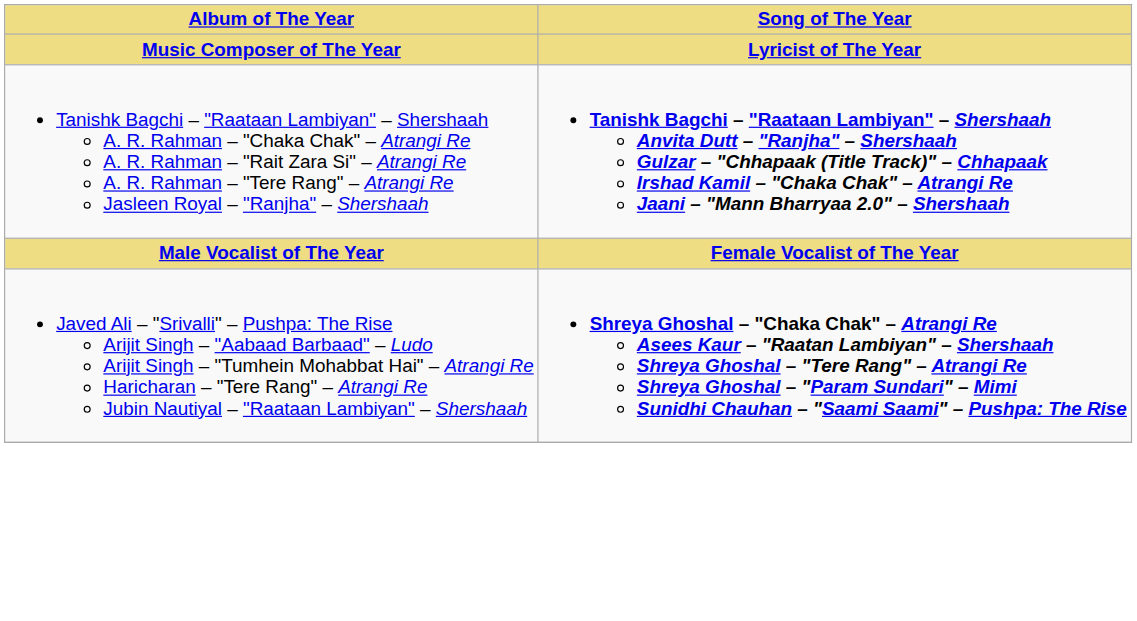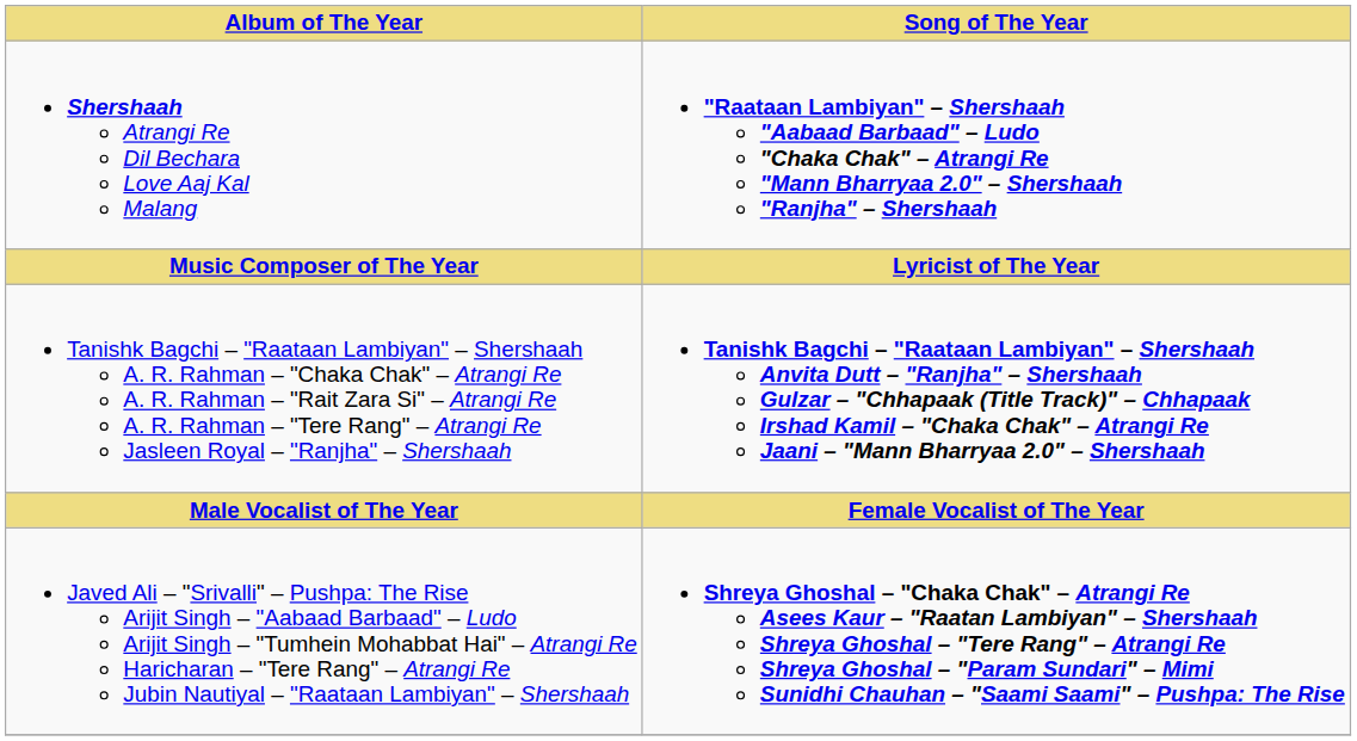+ row: Shershaah Atrangi Re Dil Bechara Love Aaj Kal Malang | "Raataan Lambiyan" – Shershaah "Aabaad Barbaad" – Ludo "Chaka Chak" – Atrangi Re "Mann Bharryaa 2.0" – Shershaah "Ranjha" – Shershaah
